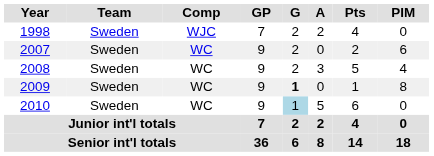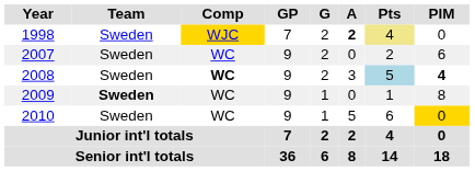1998 | Comp: no background -> gold background
1998 | A: normal -> bold
1998 | Pts: no background -> khaki background
2008 | Comp: normal -> bold
2008 | Pts: no background -> lightblue background
2008 | PIM: normal -> bold
2009 | Team: normal -> bold
2009 | G: bold -> normal
2010 | G: lightblue background -> no background
2010 | PIM: no background -> gold background
